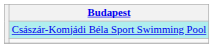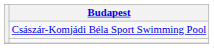row 2 | Budapest: paleturquoise background -> no background
